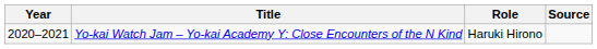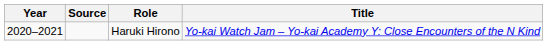columns swapped: Title <-> Source
